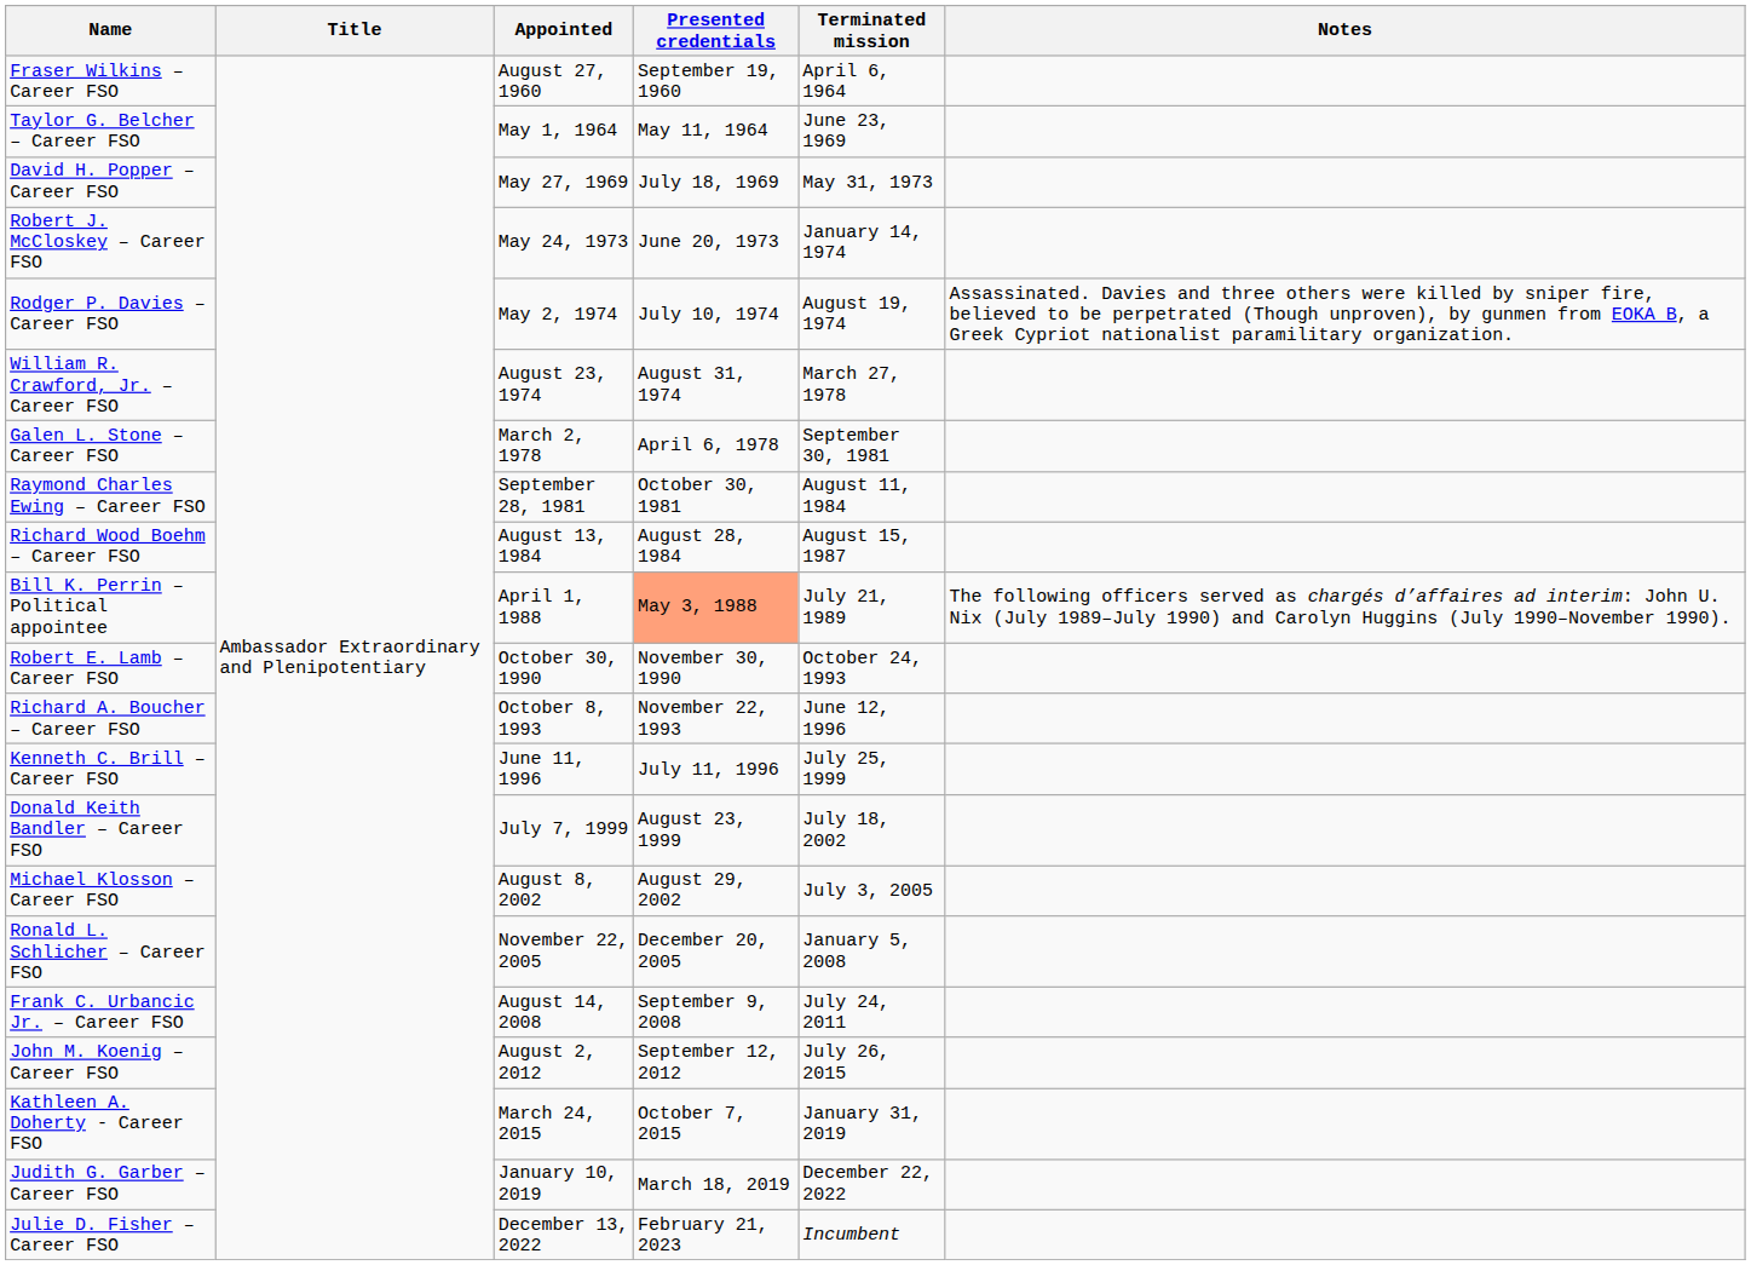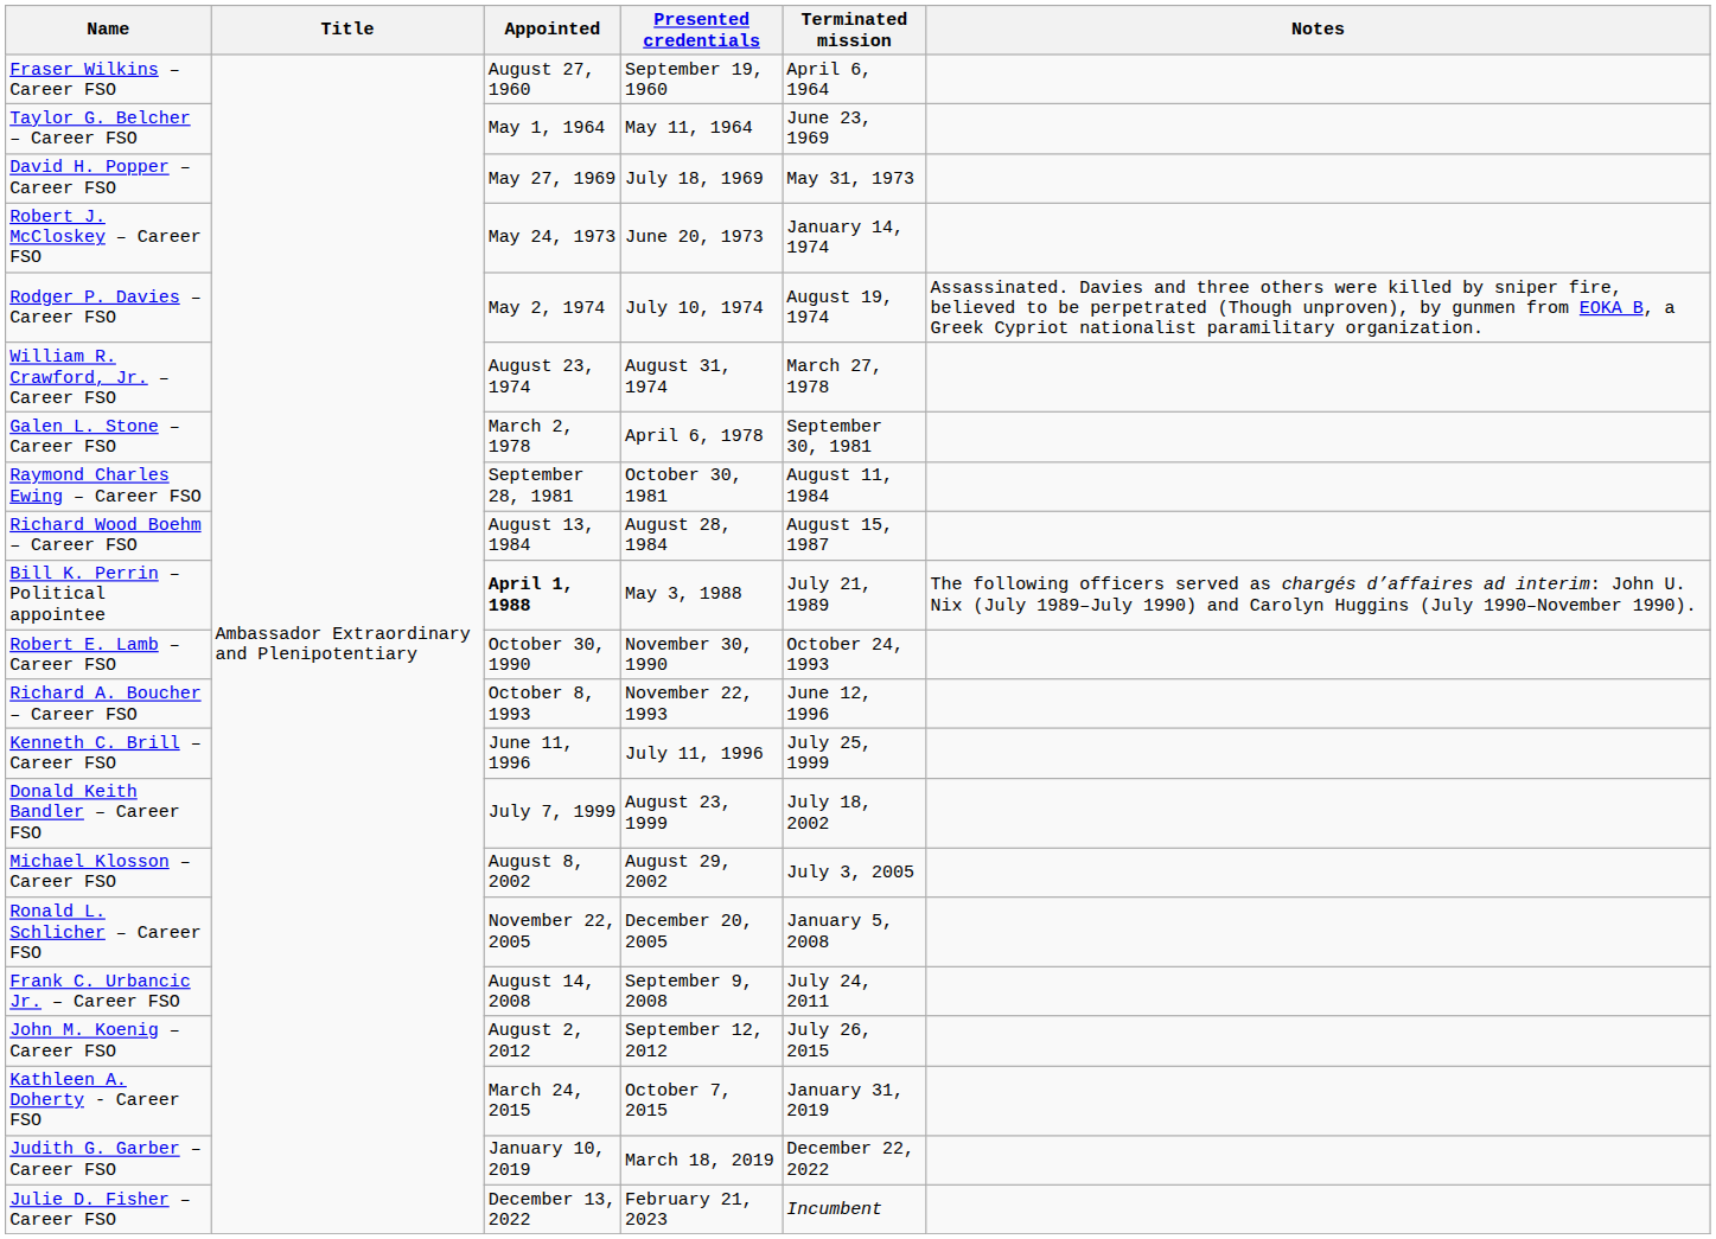Bill K. Perrin – Political appointee | Appointed: normal -> bold
Bill K. Perrin – Political appointee | Presented credentials: lightsalmon background -> no background
